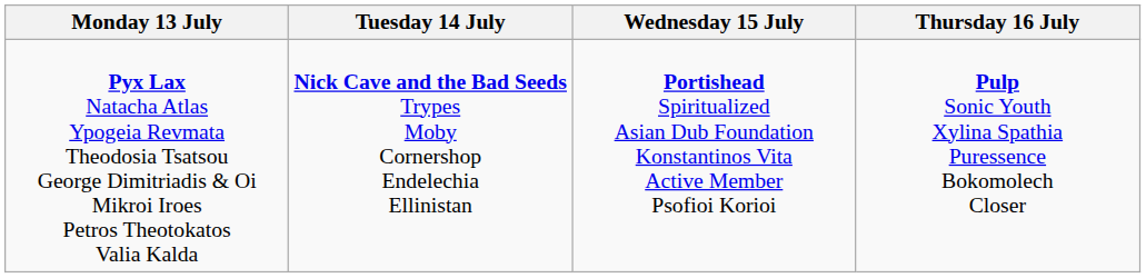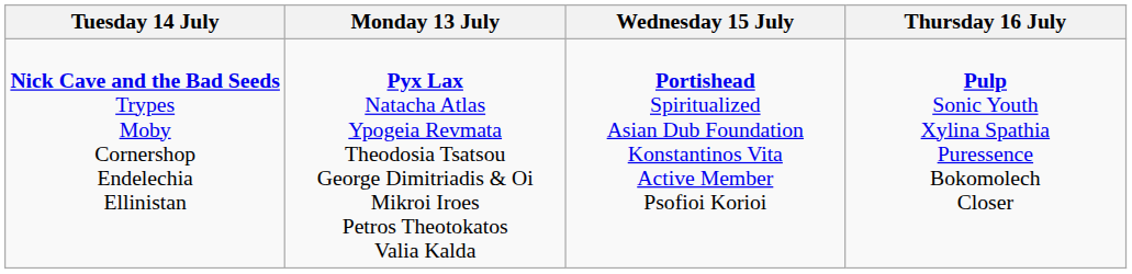columns swapped: Monday 13 July <-> Tuesday 14 July
